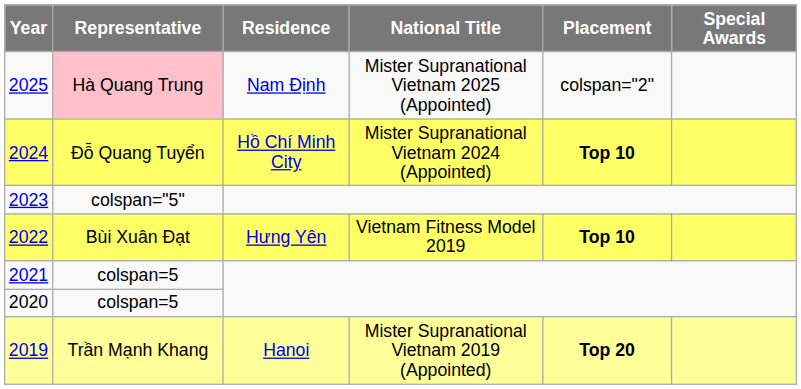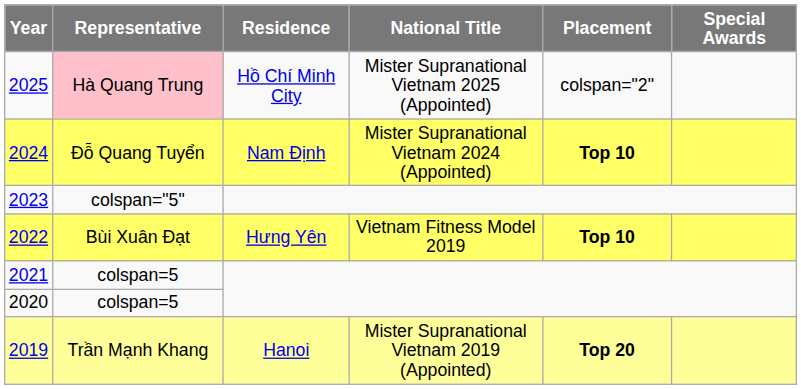2025 | Residence: Nam Định -> Hồ Chí Minh City
2024 | Residence: Hồ Chí Minh City -> Nam Định
